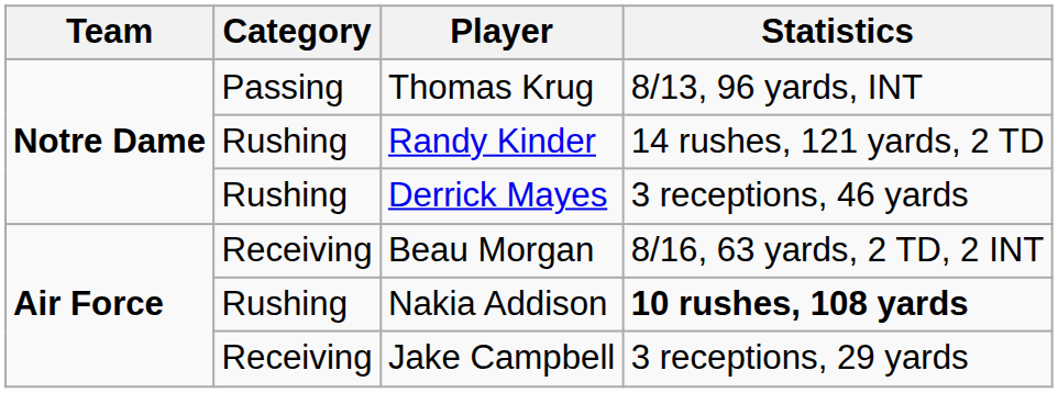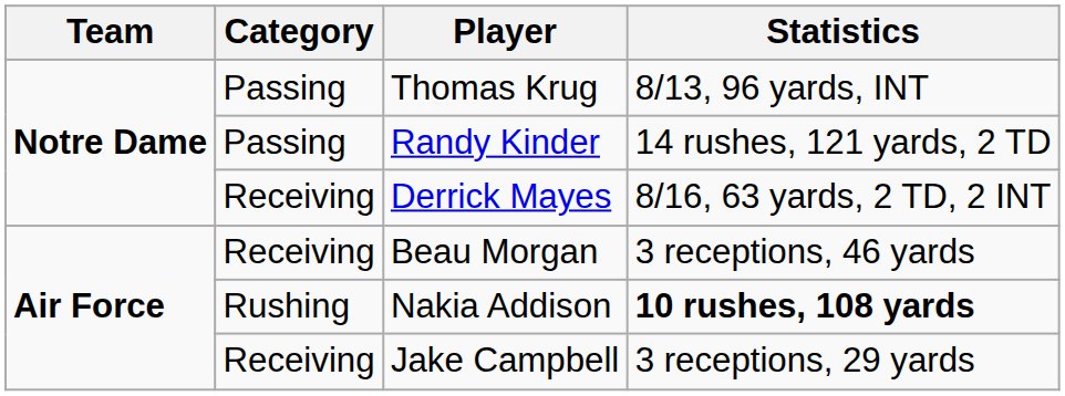Randy Kinder | Category: Rushing -> Passing
Derrick Mayes | Category: Rushing -> Receiving
Derrick Mayes | Statistics: 3 receptions, 46 yards -> 8/16, 63 yards, 2 TD, 2 INT
Beau Morgan | Statistics: 8/16, 63 yards, 2 TD, 2 INT -> 3 receptions, 46 yards
